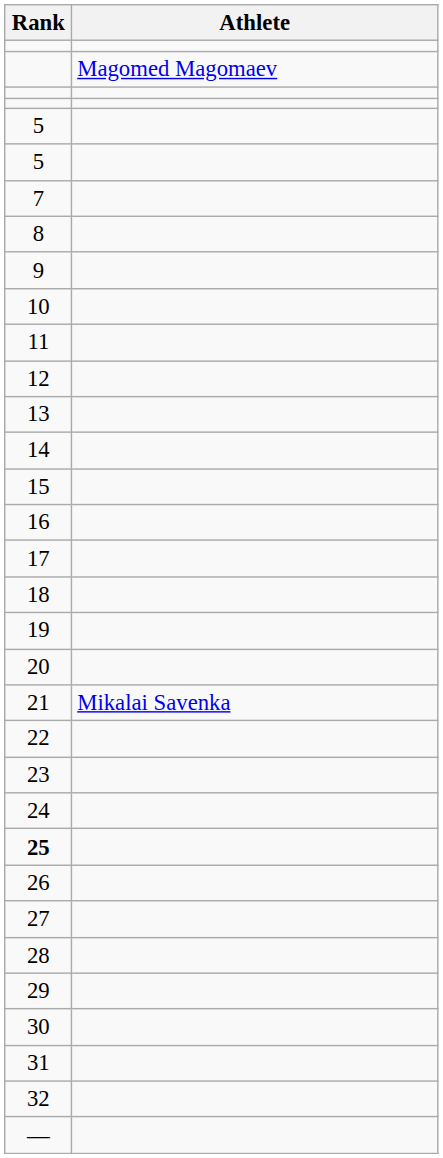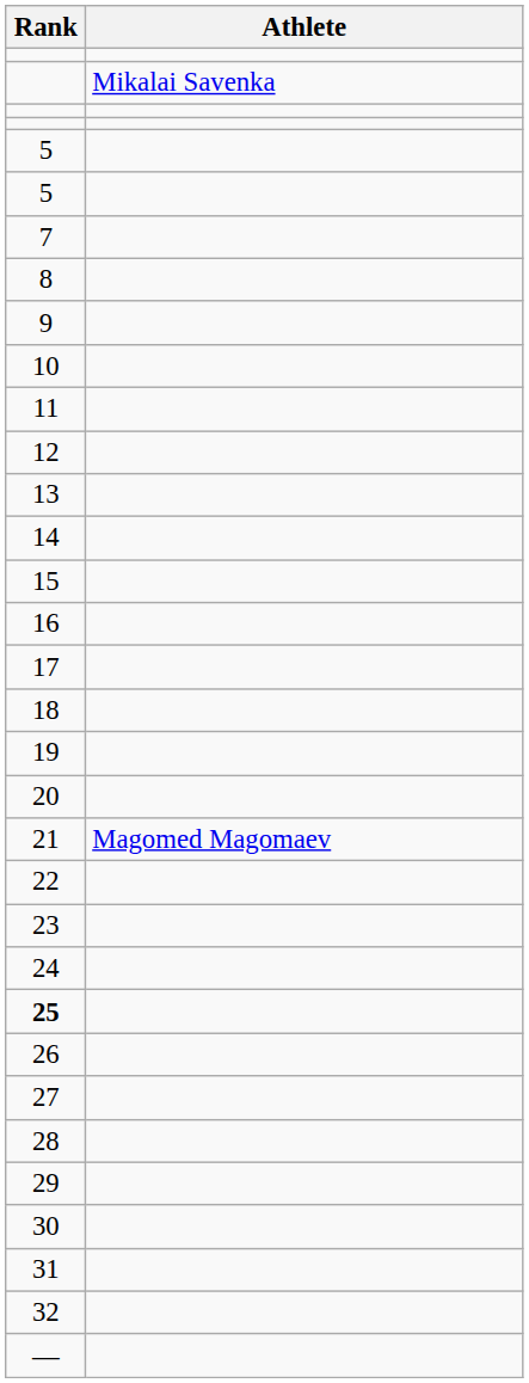row 3 | Athlete: Magomed Magomaev -> Mikalai Savenka
row 22 | Athlete: Mikalai Savenka -> Magomed Magomaev
